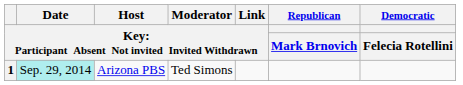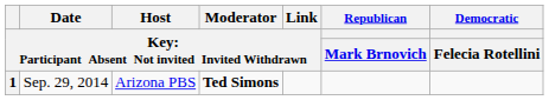1 | column 2: paleturquoise background -> no background
1 | column 4: normal -> bold
